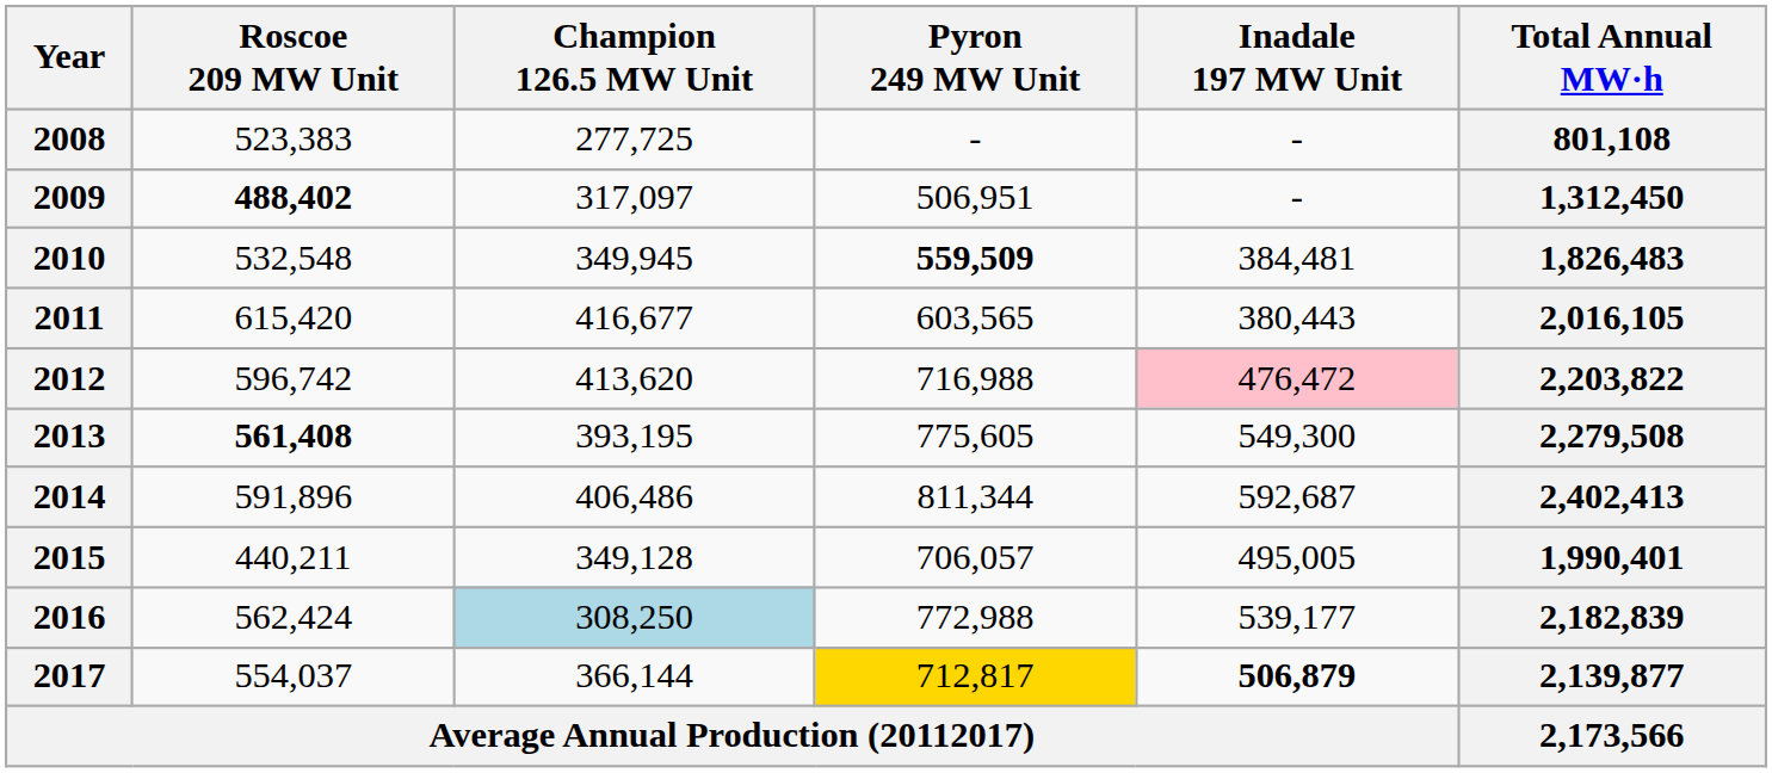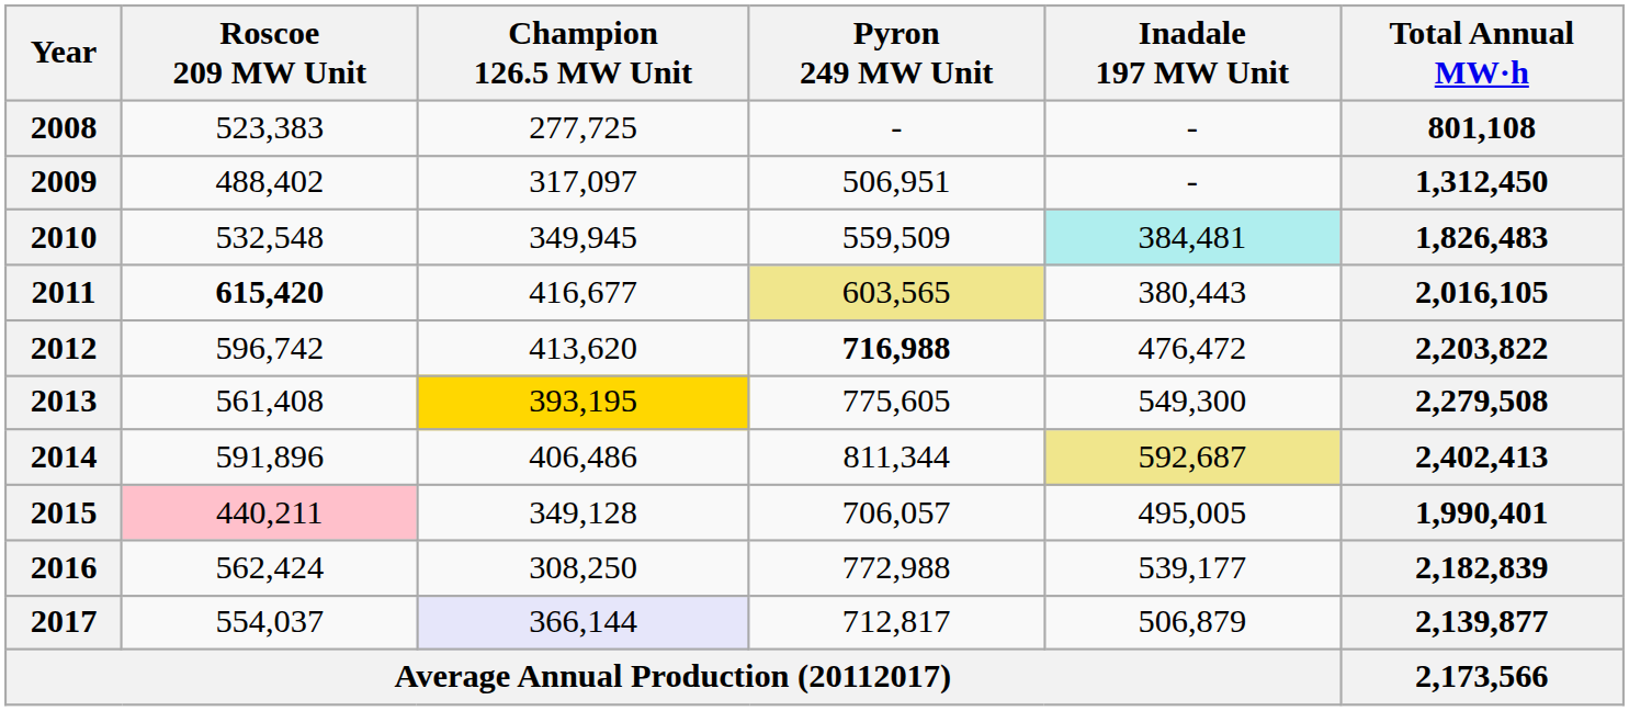2009 | Roscoe 209 MW Unit: bold -> normal
2010 | Pyron 249 MW Unit: bold -> normal
2010 | Inadale 197 MW Unit: no background -> paleturquoise background
2011 | Roscoe 209 MW Unit: normal -> bold
2011 | Pyron 249 MW Unit: no background -> khaki background
2012 | Pyron 249 MW Unit: normal -> bold
2012 | Inadale 197 MW Unit: pink background -> no background
2013 | Roscoe 209 MW Unit: bold -> normal
2013 | Champion 126.5 MW Unit: no background -> gold background
2014 | Inadale 197 MW Unit: no background -> khaki background
2015 | Roscoe 209 MW Unit: no background -> pink background
2016 | Champion 126.5 MW Unit: lightblue background -> no background
2017 | Champion 126.5 MW Unit: no background -> lavender background
2017 | Pyron 249 MW Unit: gold background -> no background
2017 | Inadale 197 MW Unit: bold -> normal
